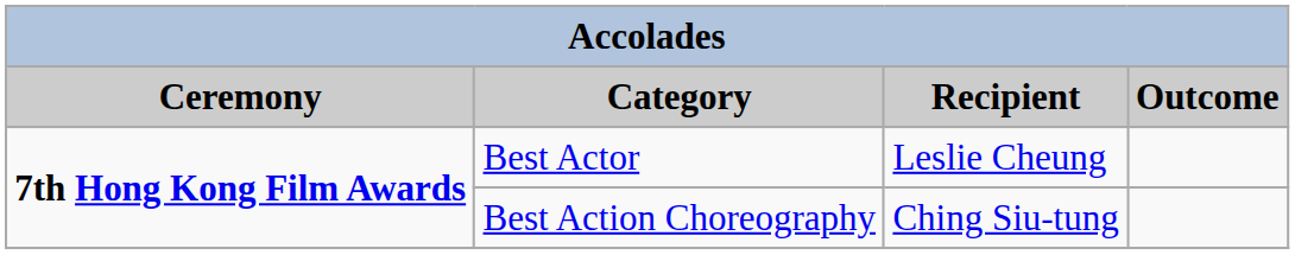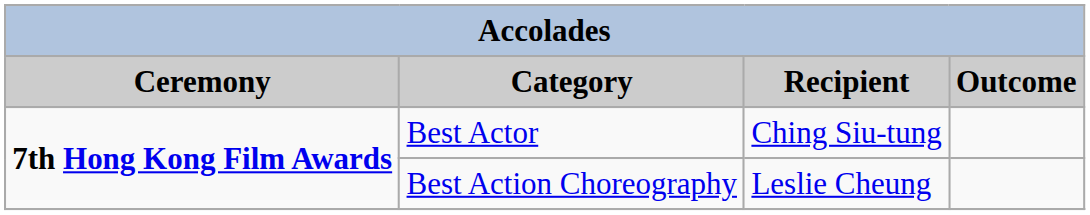Best Actor | Recipient: Leslie Cheung -> Ching Siu-tung
Best Action Choreography | Recipient: Ching Siu-tung -> Leslie Cheung
